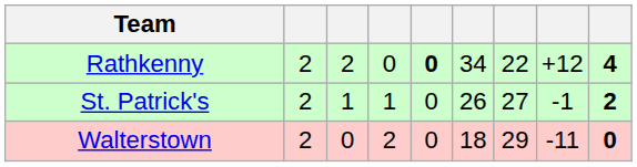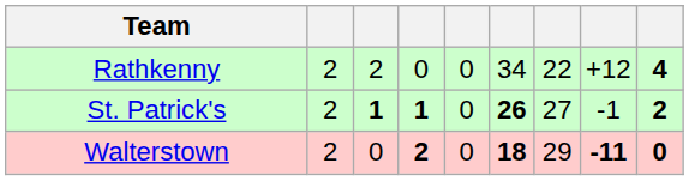Rathkenny | column 5: bold -> normal
St. Patrick's | column 3: normal -> bold
St. Patrick's | column 4: normal -> bold
St. Patrick's | column 6: normal -> bold
Walterstown | column 4: normal -> bold
Walterstown | column 6: normal -> bold
Walterstown | column 8: normal -> bold
